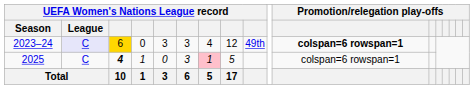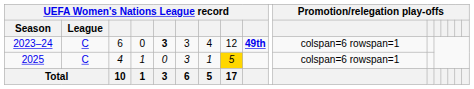2023–24 | UEFA Women's Nations League record / League: lavender background -> no background
2023–24 | column 3: gold background -> no background
2023–24 | column 5: normal -> bold
2023–24 | column 9: normal -> bold
2023–24 | column 11: bold -> normal
2025 | column 3: bold -> normal
2025 | column 7: pink background -> no background
2025 | column 8: no background -> gold background
